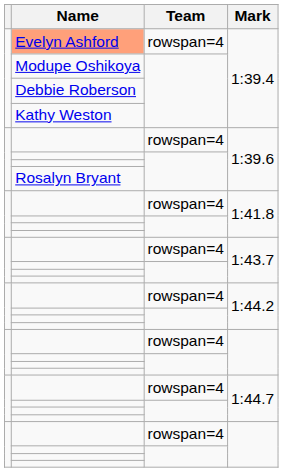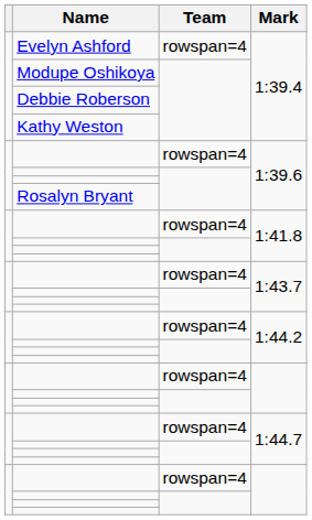rowspan=4 / 1:39.4 | Name: lightsalmon background -> no background
